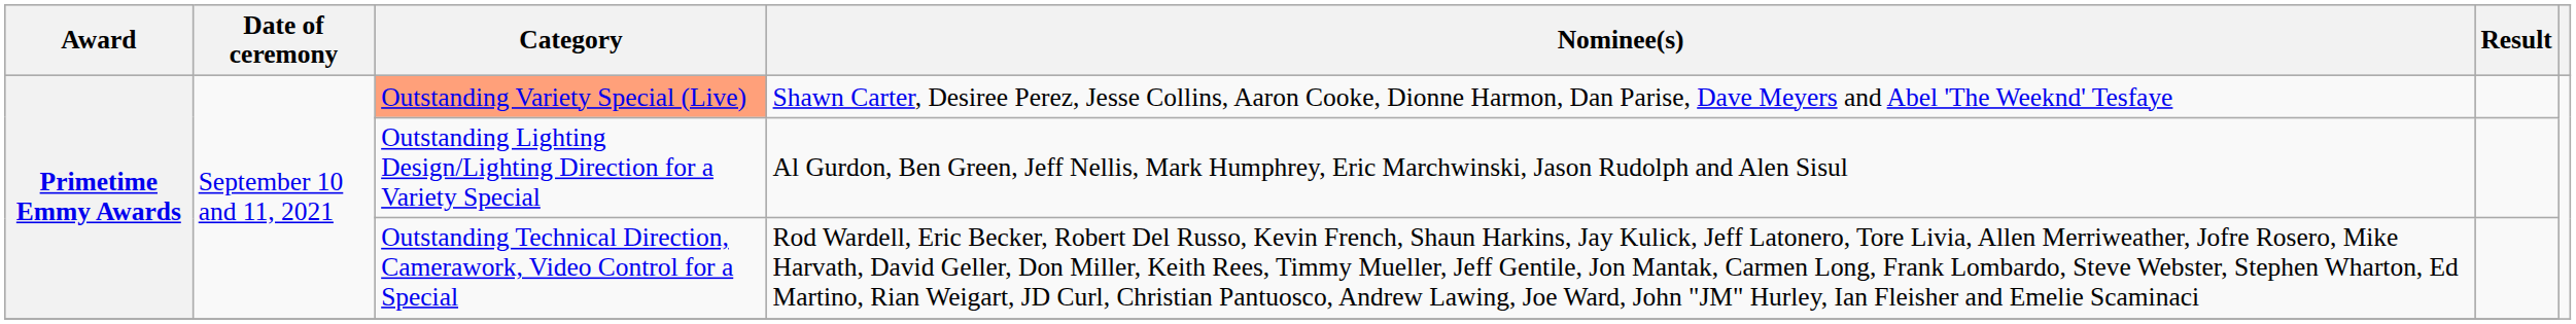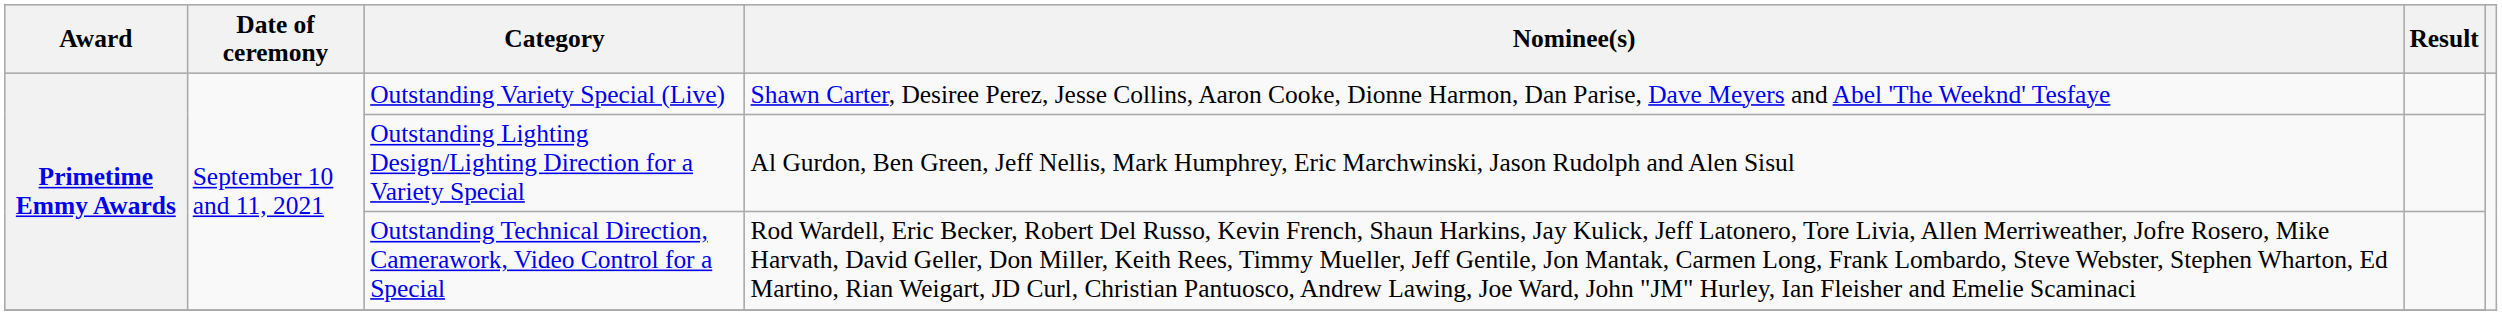Outstanding Variety Special (Live) | Category: lightsalmon background -> no background
